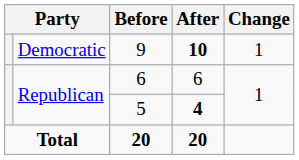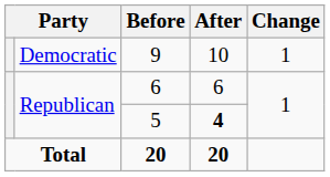9 | After: bold -> normal
